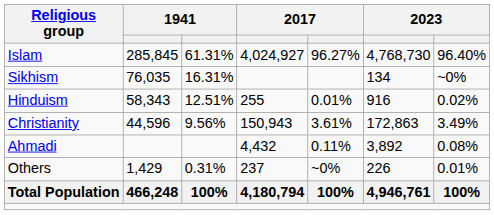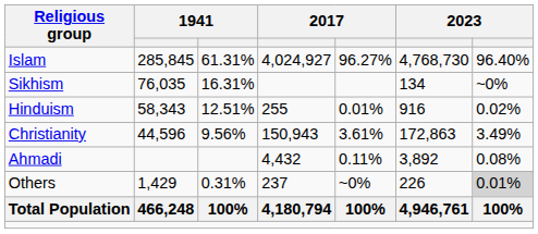Others | column 7: no background -> lightgrey background
